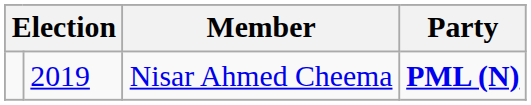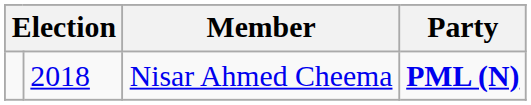Nisar Ahmed Cheema | column 2: 2019 -> 2018
